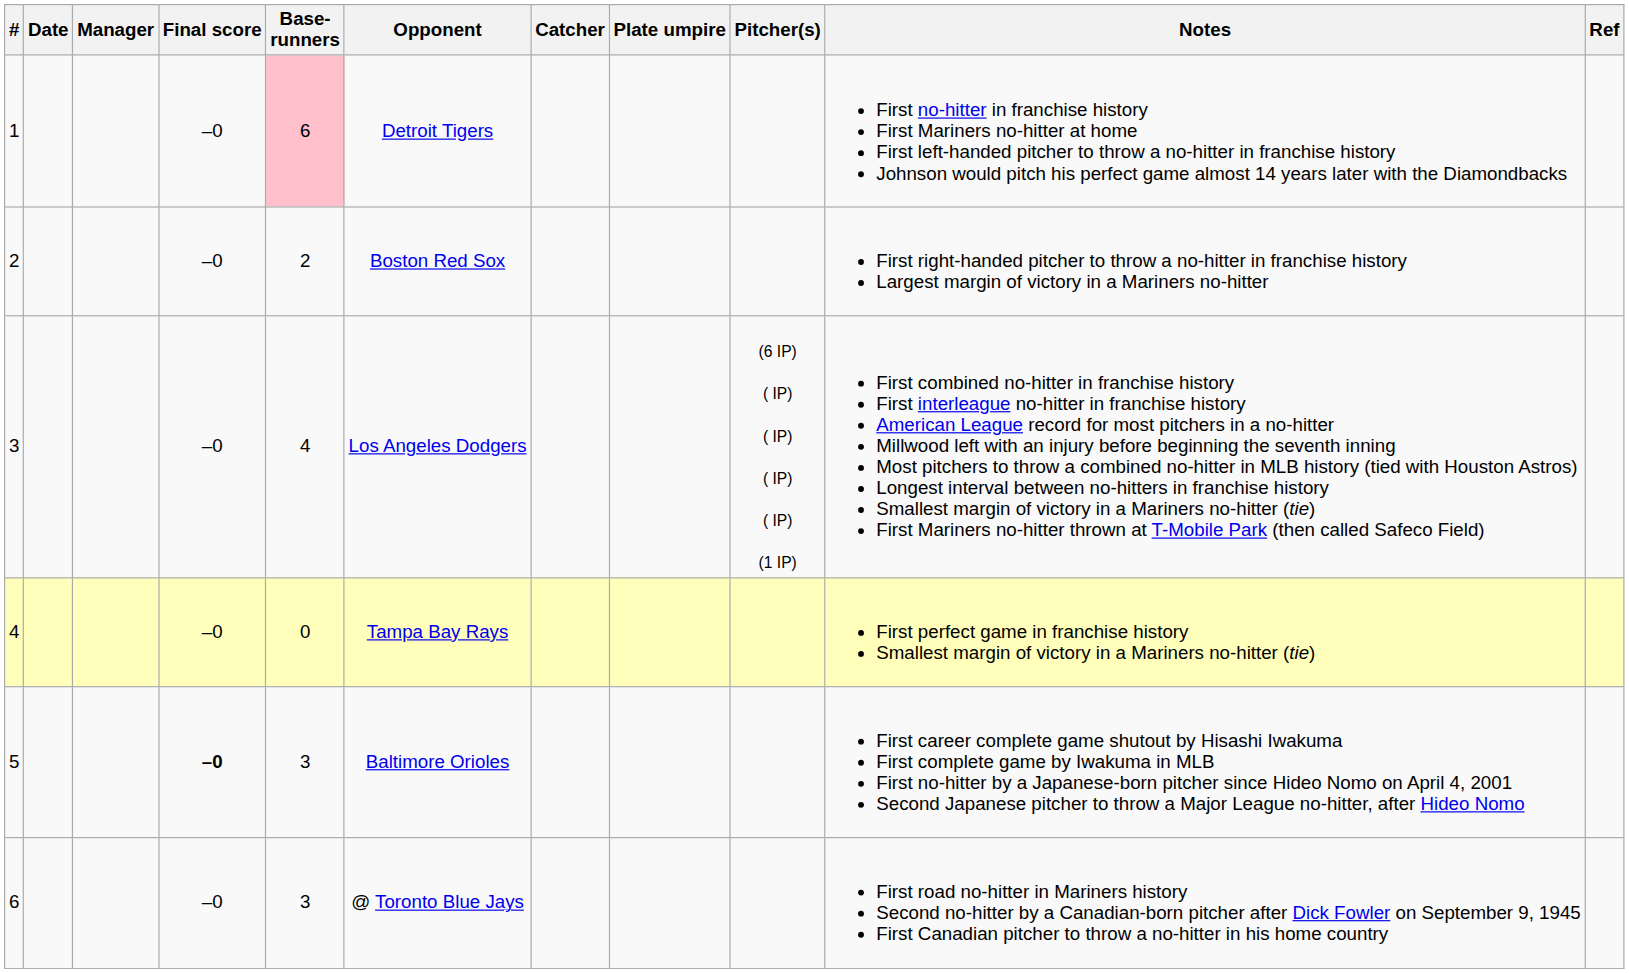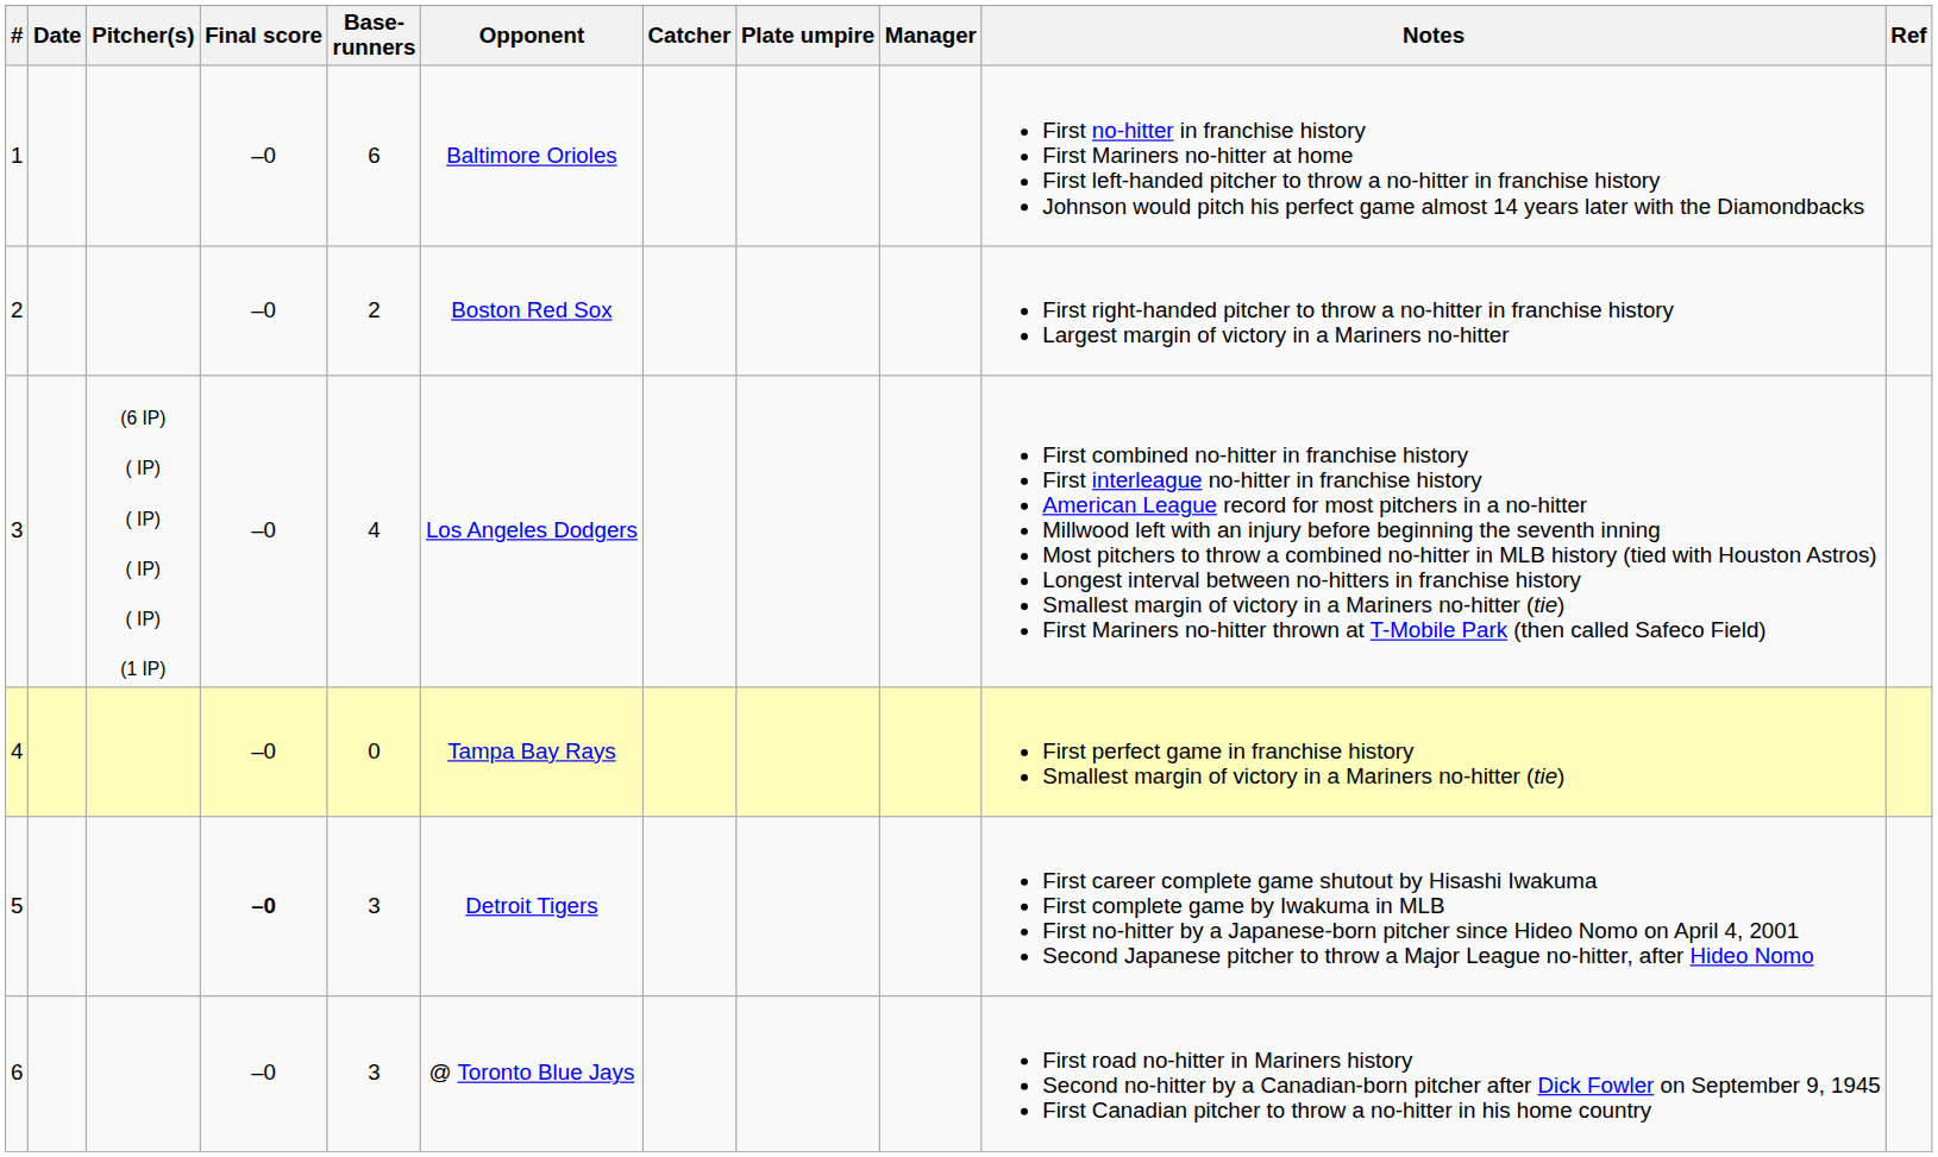columns swapped: Pitcher(s) <-> Manager
1 | Base- runners: pink background -> no background
1 | Opponent: Detroit Tigers -> Baltimore Orioles
5 | Opponent: Baltimore Orioles -> Detroit Tigers
